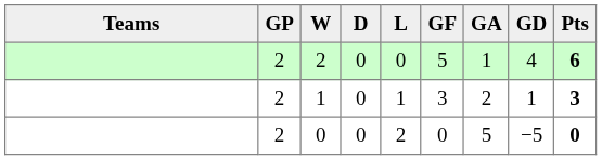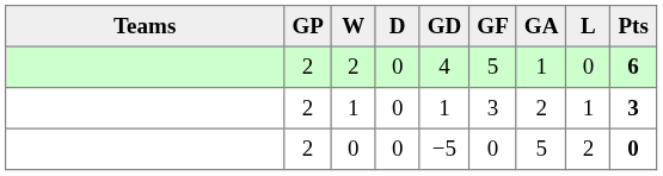columns swapped: L <-> GD
